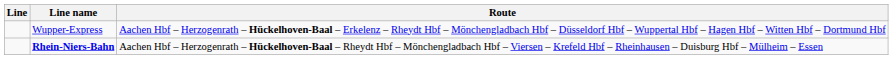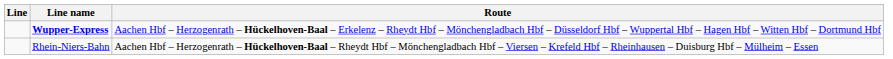Wupper-Express | Line name: normal -> bold
Rhein-Niers-Bahn | Line name: bold -> normal
